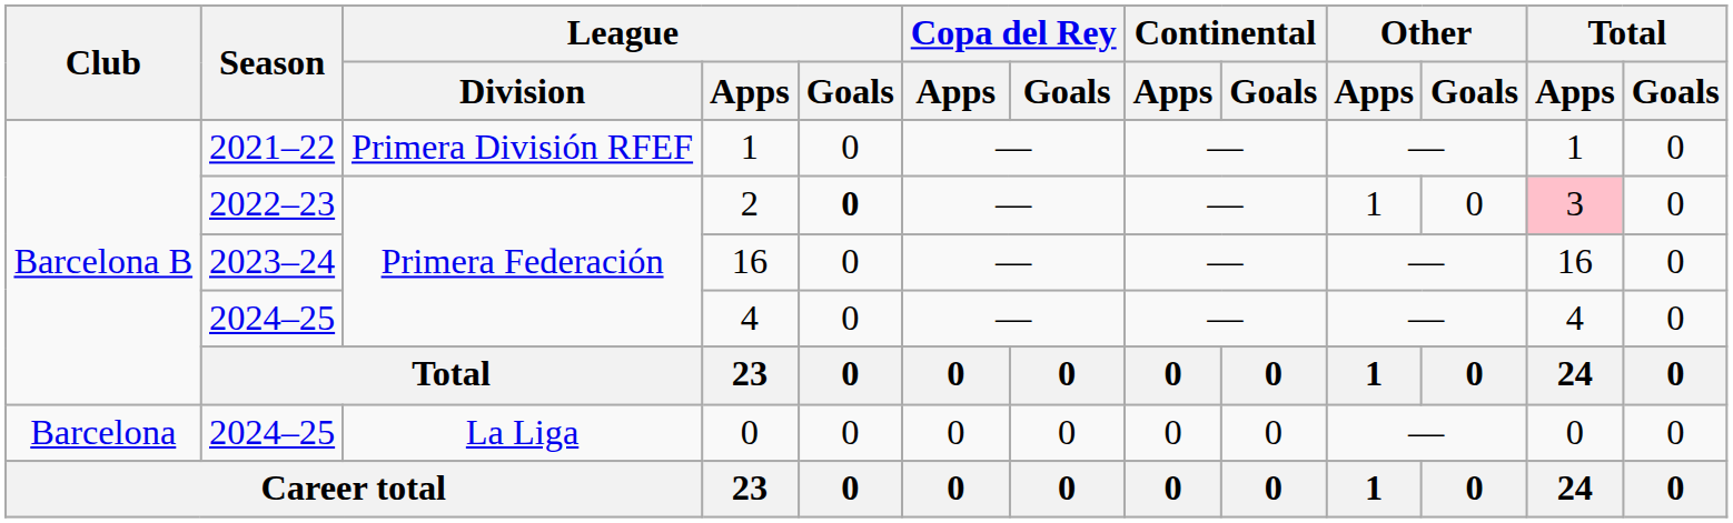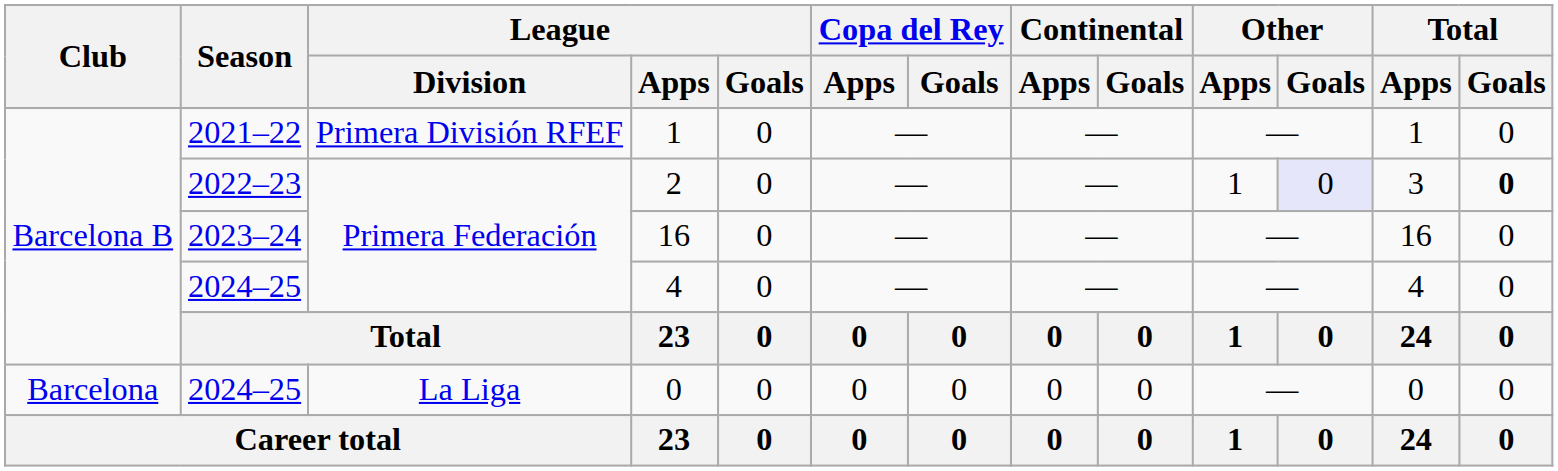2 | League / Goals: bold -> normal
2 | Other / Goals: no background -> lavender background
2 | Total / Apps: pink background -> no background
2 | Total / Goals: normal -> bold
